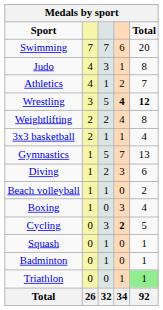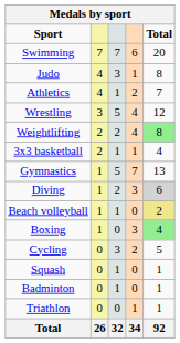Wrestling | column 4: bold -> normal
Wrestling | Total: bold -> normal
Weightlifting | Total: no background -> lightgreen background
Diving | Total: no background -> lightgrey background
Beach volleyball | Total: no background -> khaki background
Boxing | Total: no background -> lightgreen background
Cycling | column 4: bold -> normal
Triathlon | Total: lightgreen background -> no background
